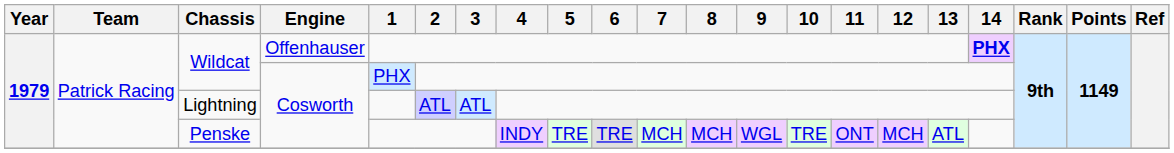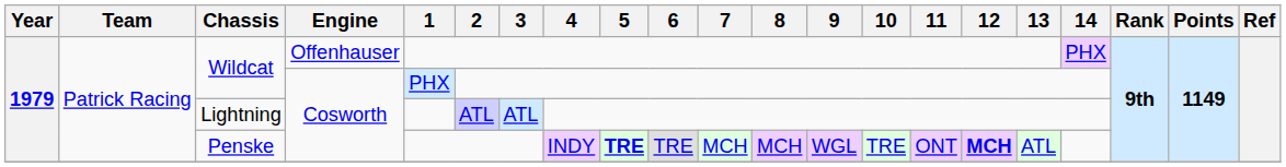Wildcat / Offenhauser | 14: bold -> normal
Penske | 5: normal -> bold
Penske | 12: normal -> bold
